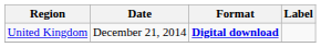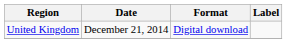United Kingdom | Format: bold -> normal
